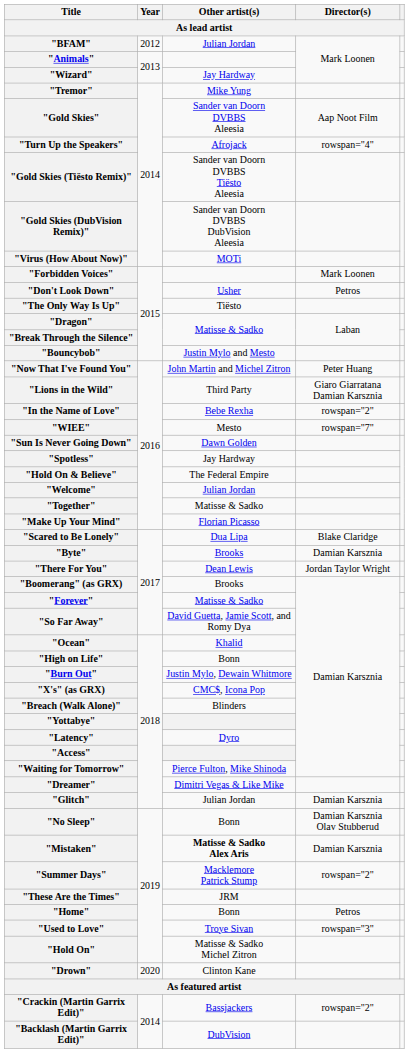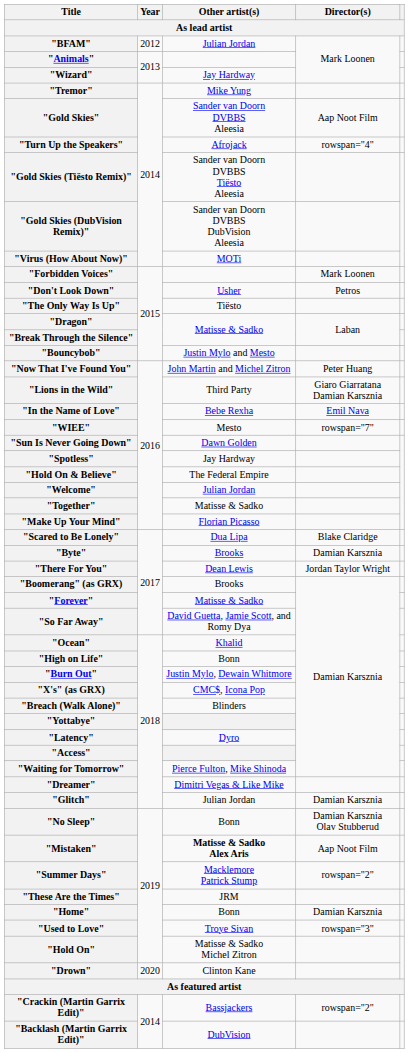"In the Name of Love" | Director(s): rowspan="2" -> Emil Nava
"Mistaken" | Director(s): Damian Karsznia -> Aap Noot Film
"Home" | Director(s): Petros -> Damian Karsznia
